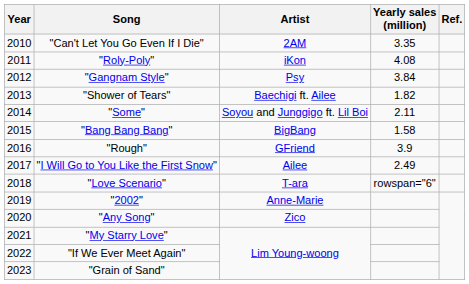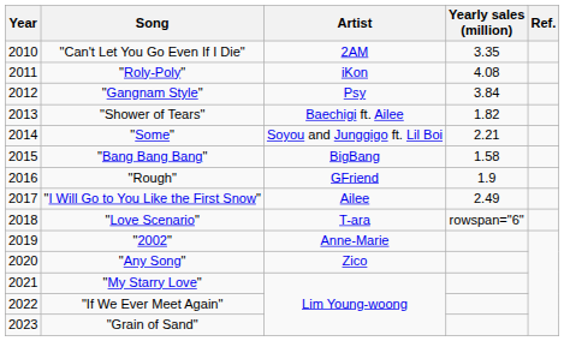"Some" | Yearly sales (million): 2.11 -> 2.21
"Rough" | Yearly sales (million): 3.9 -> 1.9
